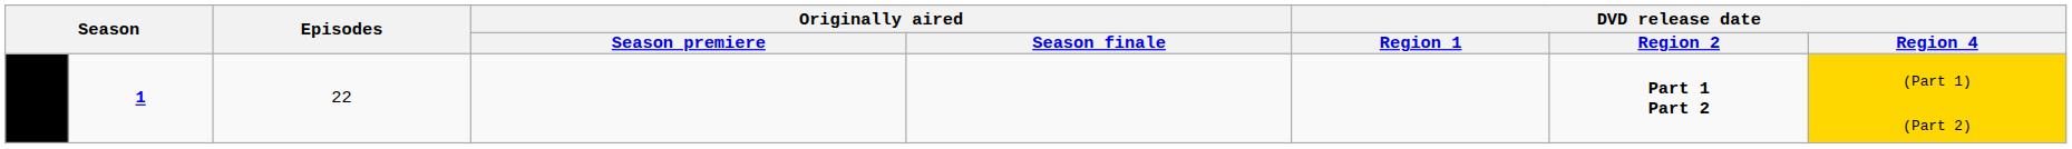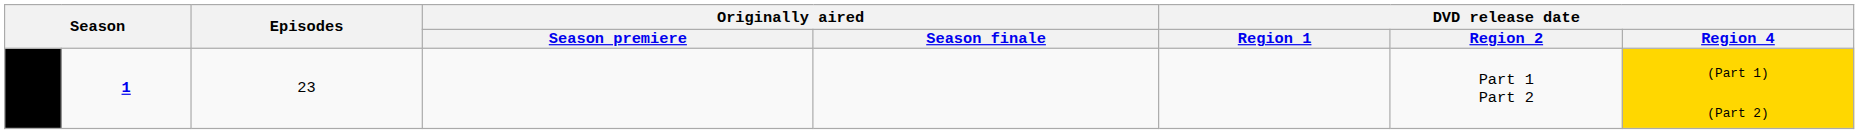row 3 | Episodes: 22 -> 23
row 3 | DVD release date / Region 2: bold -> normal
